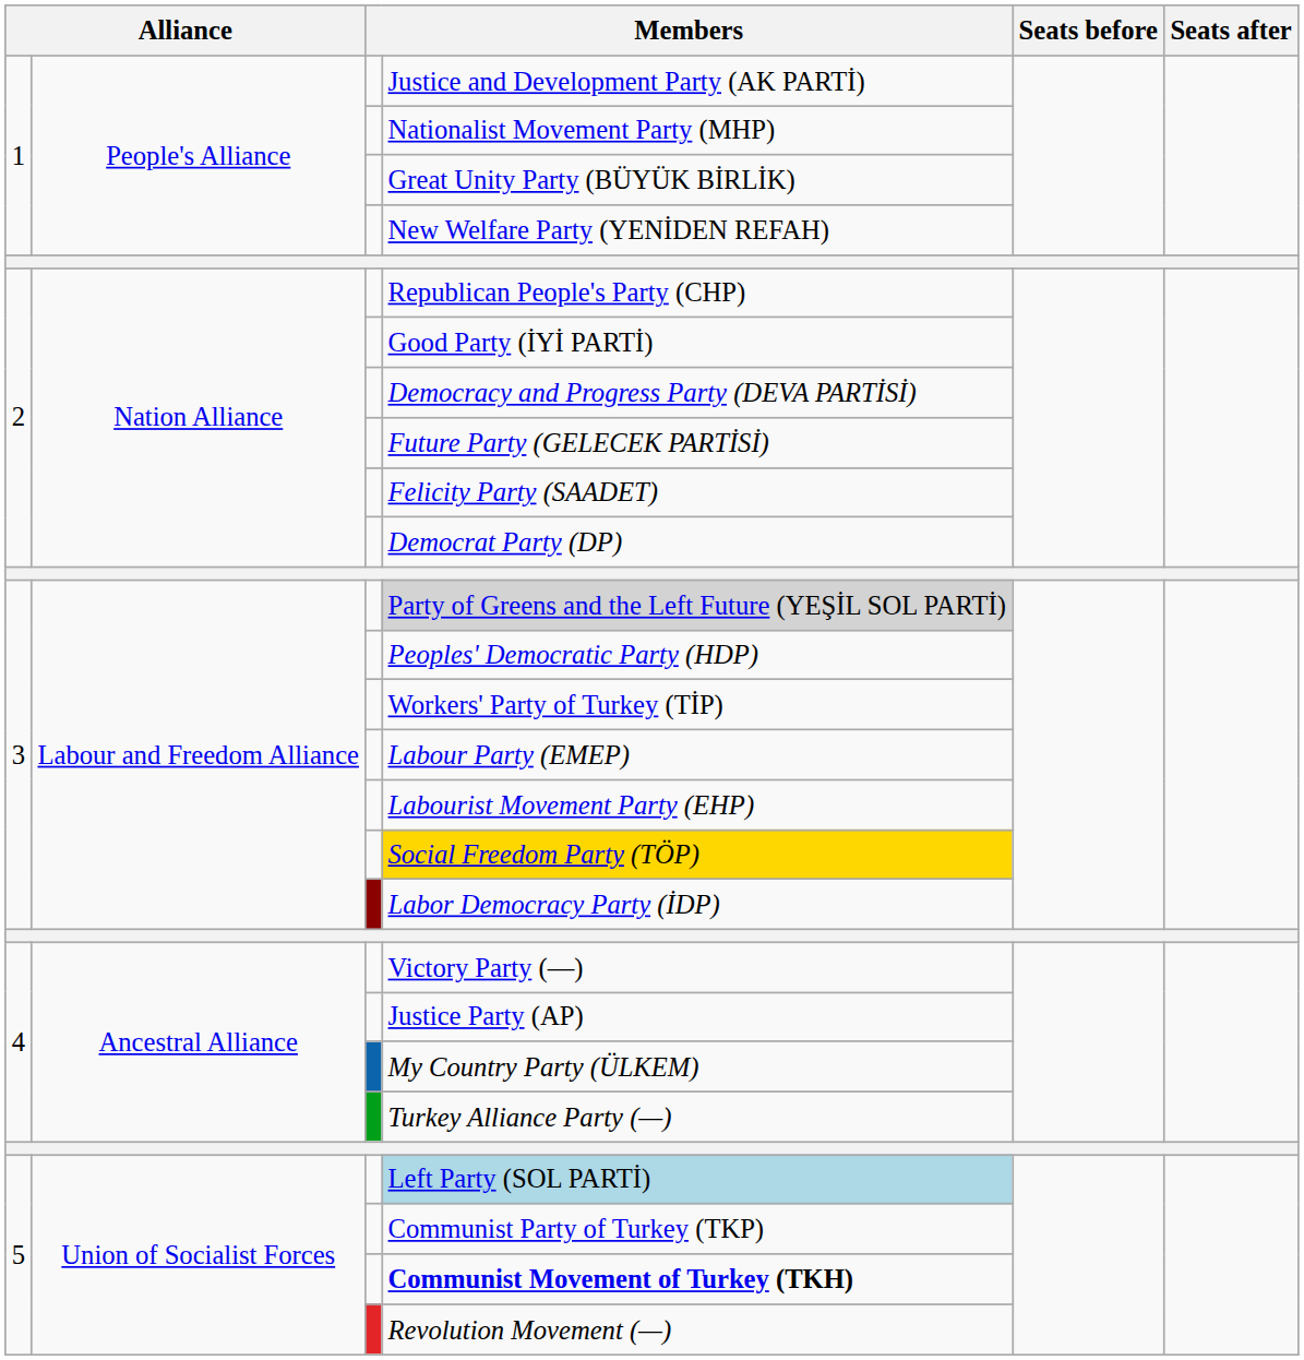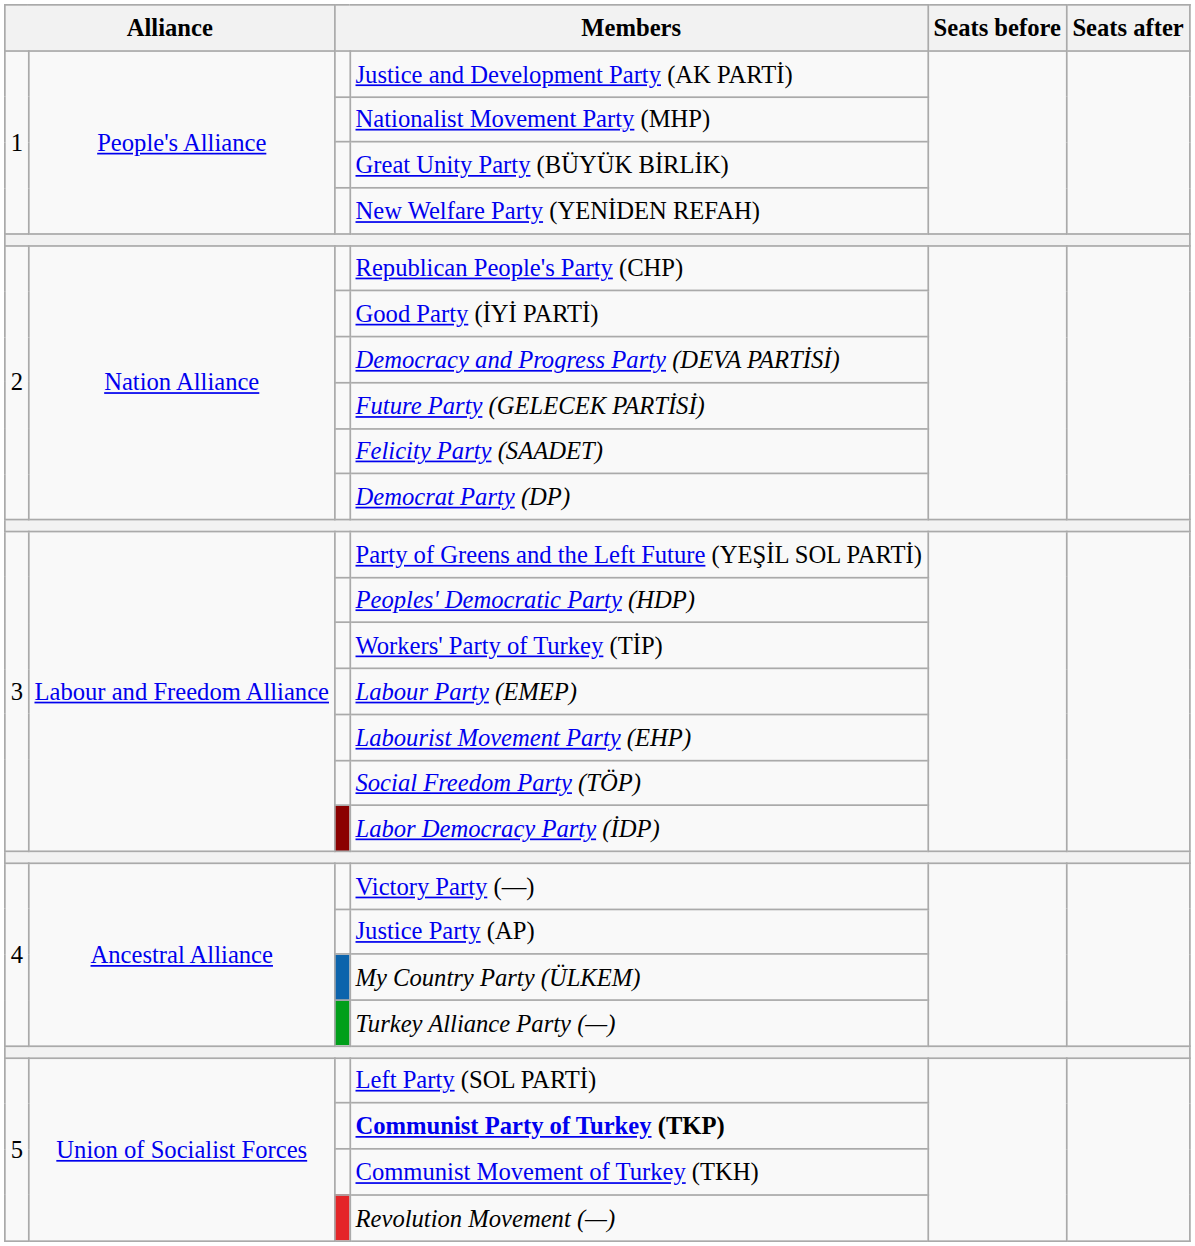Party of Greens and the Left Future (YEŞİL SOL PARTİ) | column 4: lightgrey background -> no background
Social Freedom Party (TÖP) | column 4: gold background -> no background
Left Party (SOL PARTİ) | column 4: lightblue background -> no background
Communist Party of Turkey (TKP) | column 4: normal -> bold
Communist Movement of Turkey (TKH) | column 4: bold -> normal
